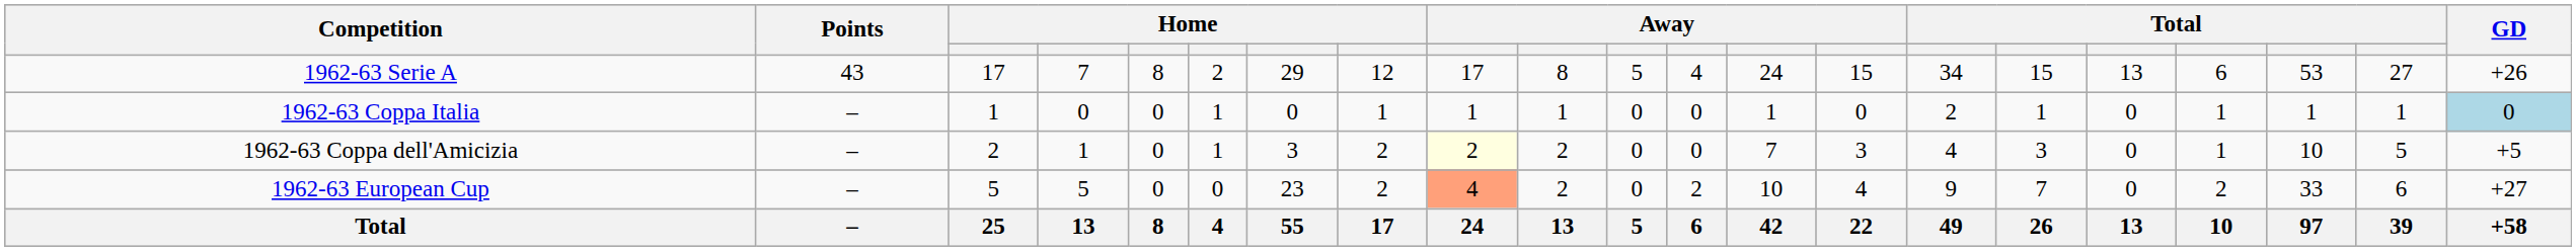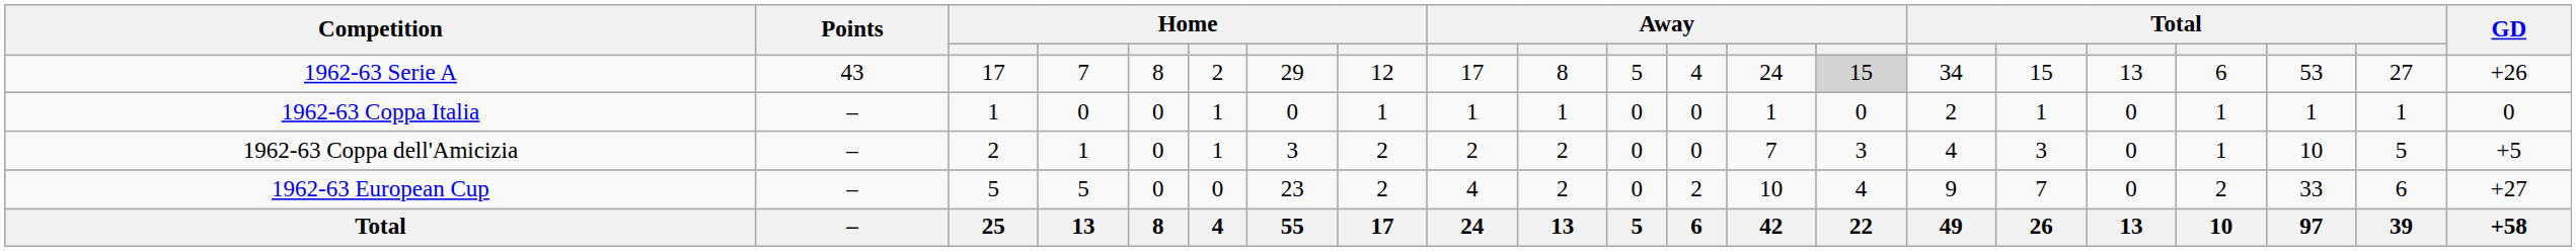1962-63 Serie A | column 14: no background -> lightgrey background
1962-63 Coppa Italia | GD: lightblue background -> no background
1962-63 Coppa dell'Amicizia | column 9: lightyellow background -> no background
1962-63 European Cup | column 9: lightsalmon background -> no background
